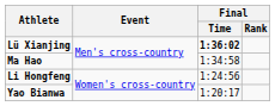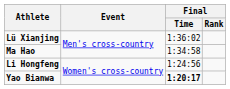Lü Xianjing | Final / Time: bold -> normal
Yao Bianwa | Final / Time: normal -> bold
